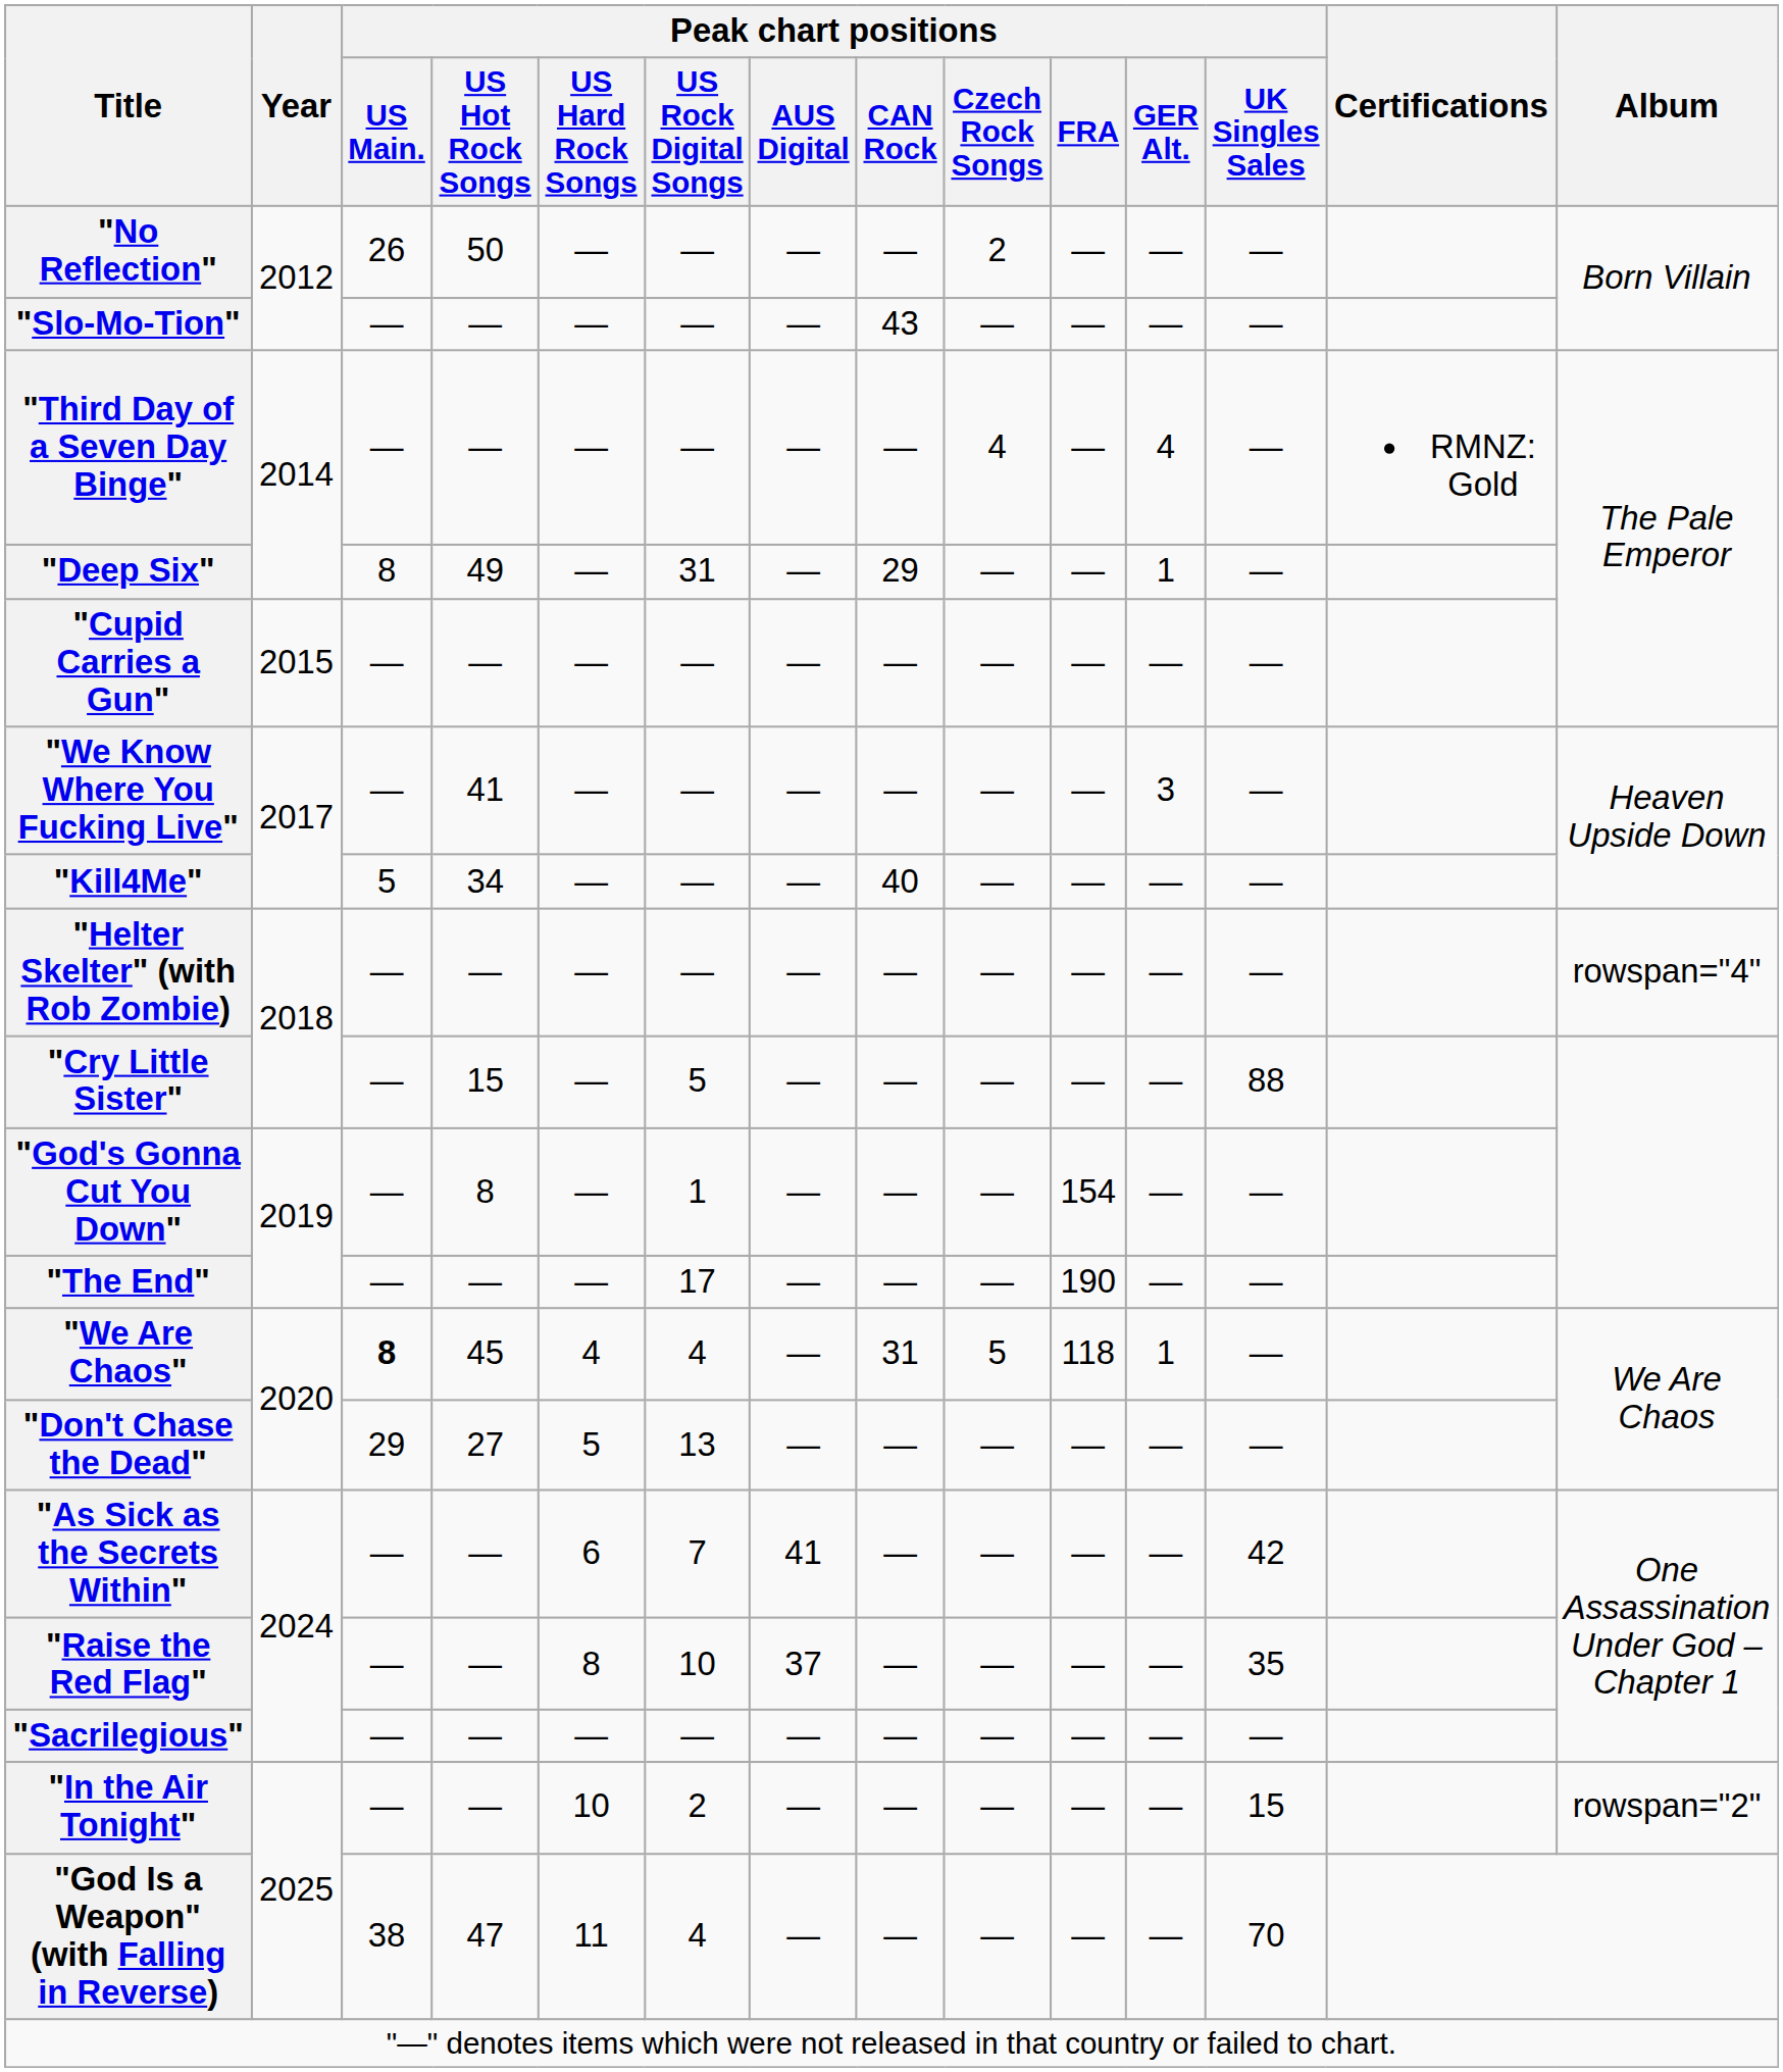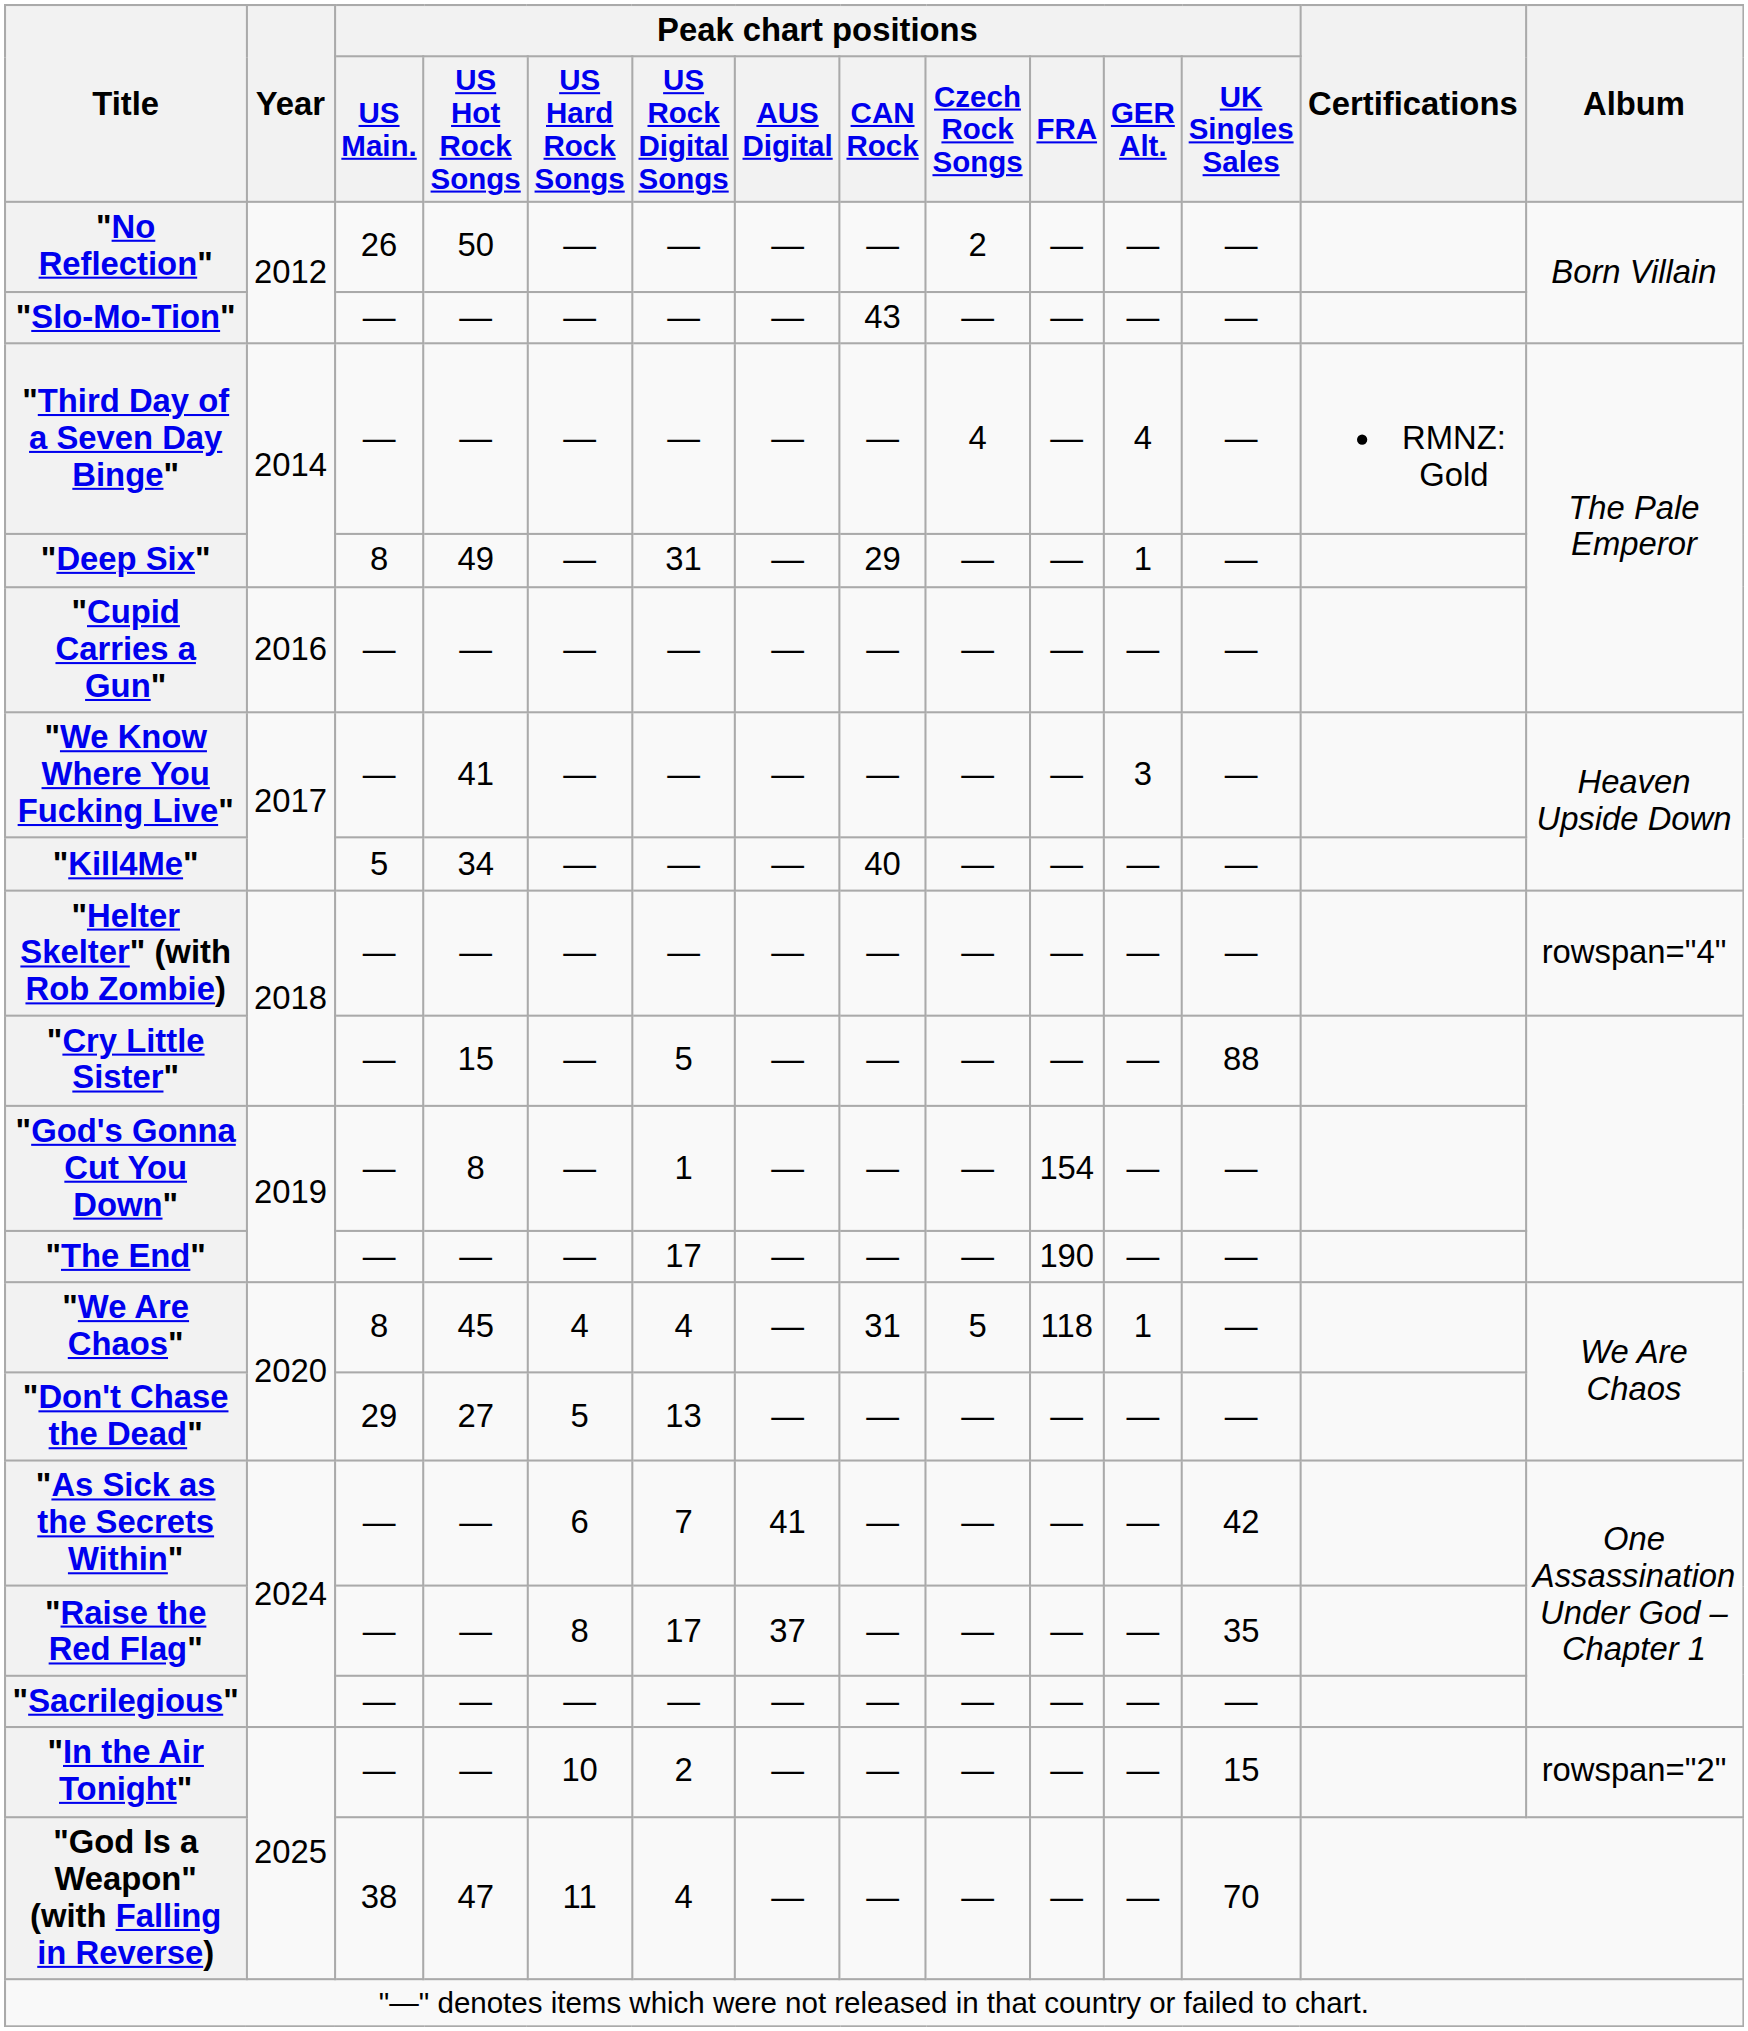"Cupid Carries a Gun" | Year: 2015 -> 2016
"We Are Chaos" | Peak chart positions / US Main.: bold -> normal
"Raise the Red Flag" | Peak chart positions / US Rock Digital Songs: 10 -> 17
